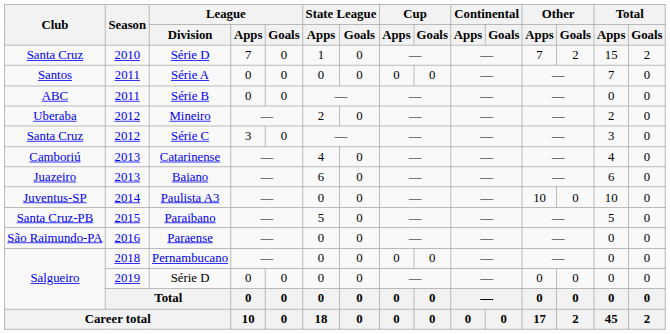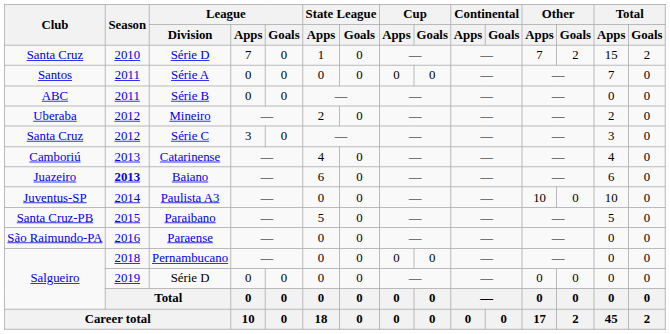Baiano | Season: normal -> bold
